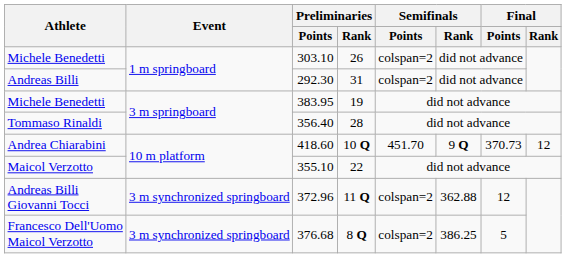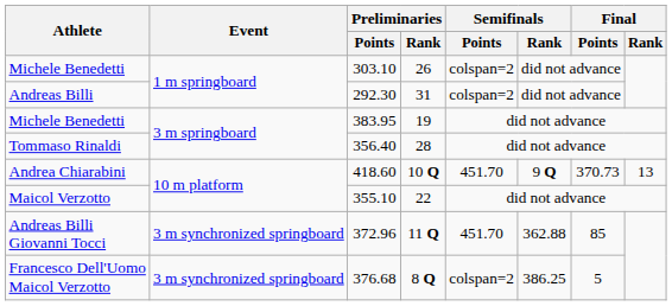418.60 | Final / Rank: 12 -> 13
372.96 | Semifinals / Points: colspan=2 -> 451.70
372.96 | Final / Points: 12 -> 85
